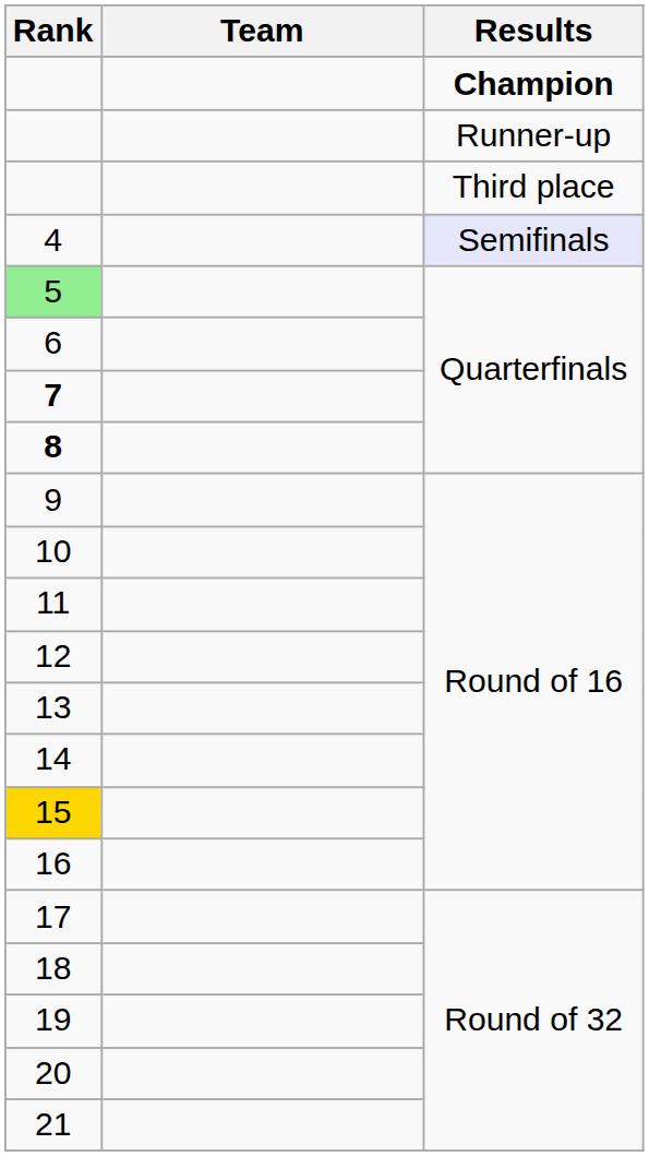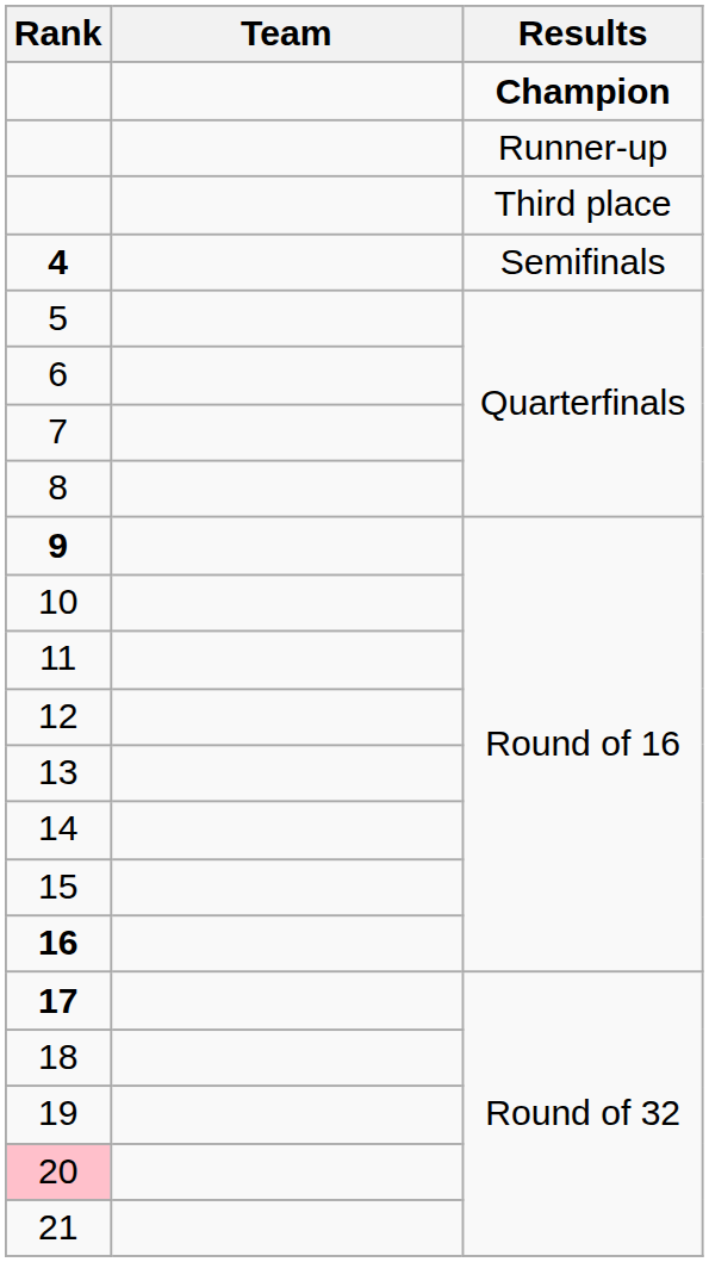4 | Rank: normal -> bold
4 | Results: lavender background -> no background
5 | Rank: lightgreen background -> no background
7 | Rank: bold -> normal
8 | Rank: bold -> normal
9 | Rank: normal -> bold
15 | Rank: gold background -> no background
16 | Rank: normal -> bold
17 | Rank: normal -> bold
20 | Rank: no background -> pink background
